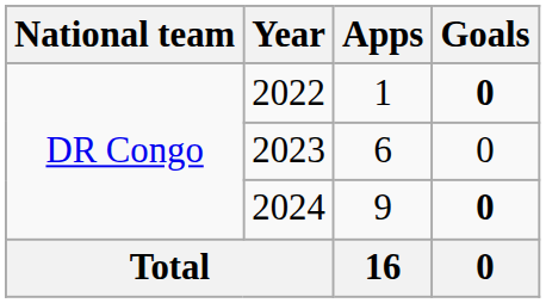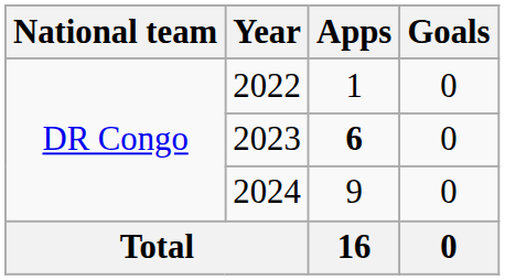2022 | Goals: bold -> normal
2023 | Apps: normal -> bold
2024 | Goals: bold -> normal
